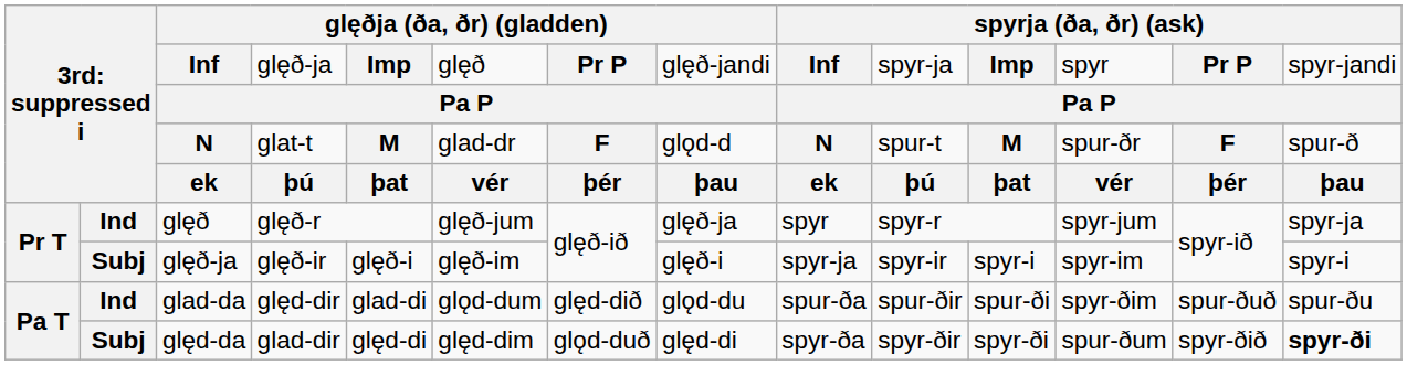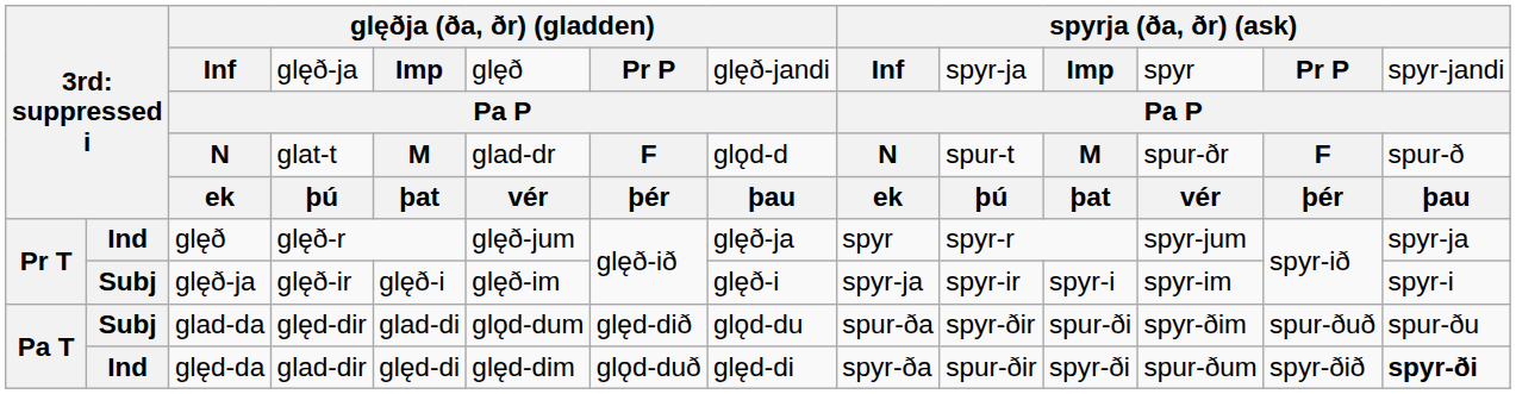glad-da | column 2: Ind -> Subj
glad-da | column 10: spur-ðir -> spyr-ðir
ględ-da | column 2: Subj -> Ind
ględ-da | column 10: spyr-ðir -> spur-ðir
